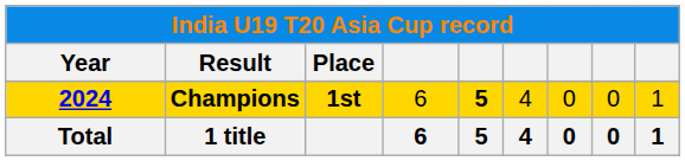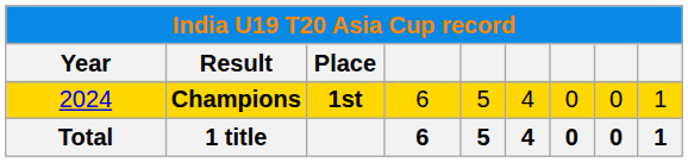Champions | Year: bold -> normal
Champions | column 5: bold -> normal
